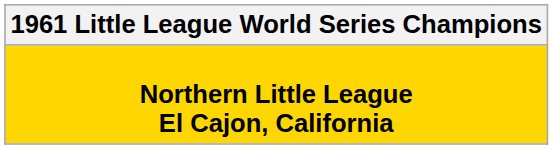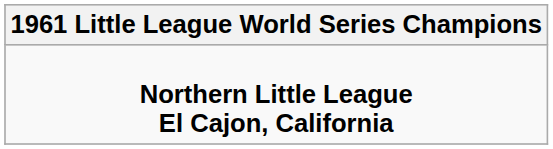row 2 | column 1: gold background -> no background
